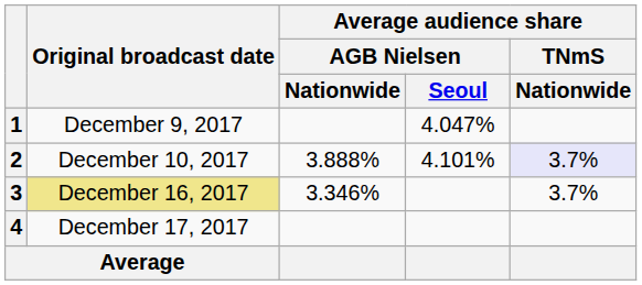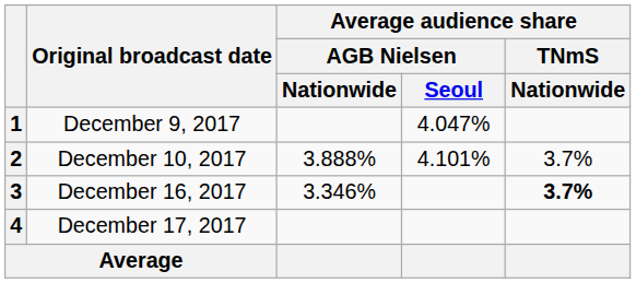2 | Average audience share / TNmS / Nationwide: lavender background -> no background
3 | Original broadcast date: khaki background -> no background
3 | Average audience share / TNmS / Nationwide: normal -> bold
